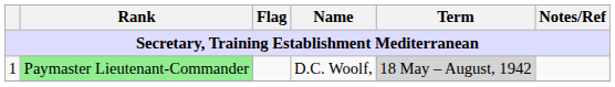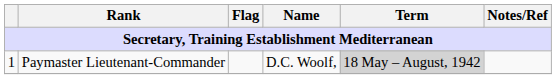1 | Rank: lightgreen background -> no background
